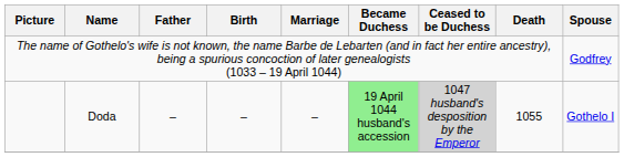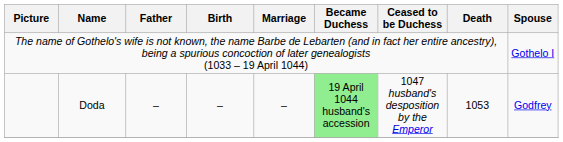row 2 | Spouse: Godfrey -> Gothelo I
row 3 | Ceased to be Duchess: lightgrey background -> no background
row 3 | Death: 1055 -> 1053
row 3 | Spouse: Gothelo I -> Godfrey
